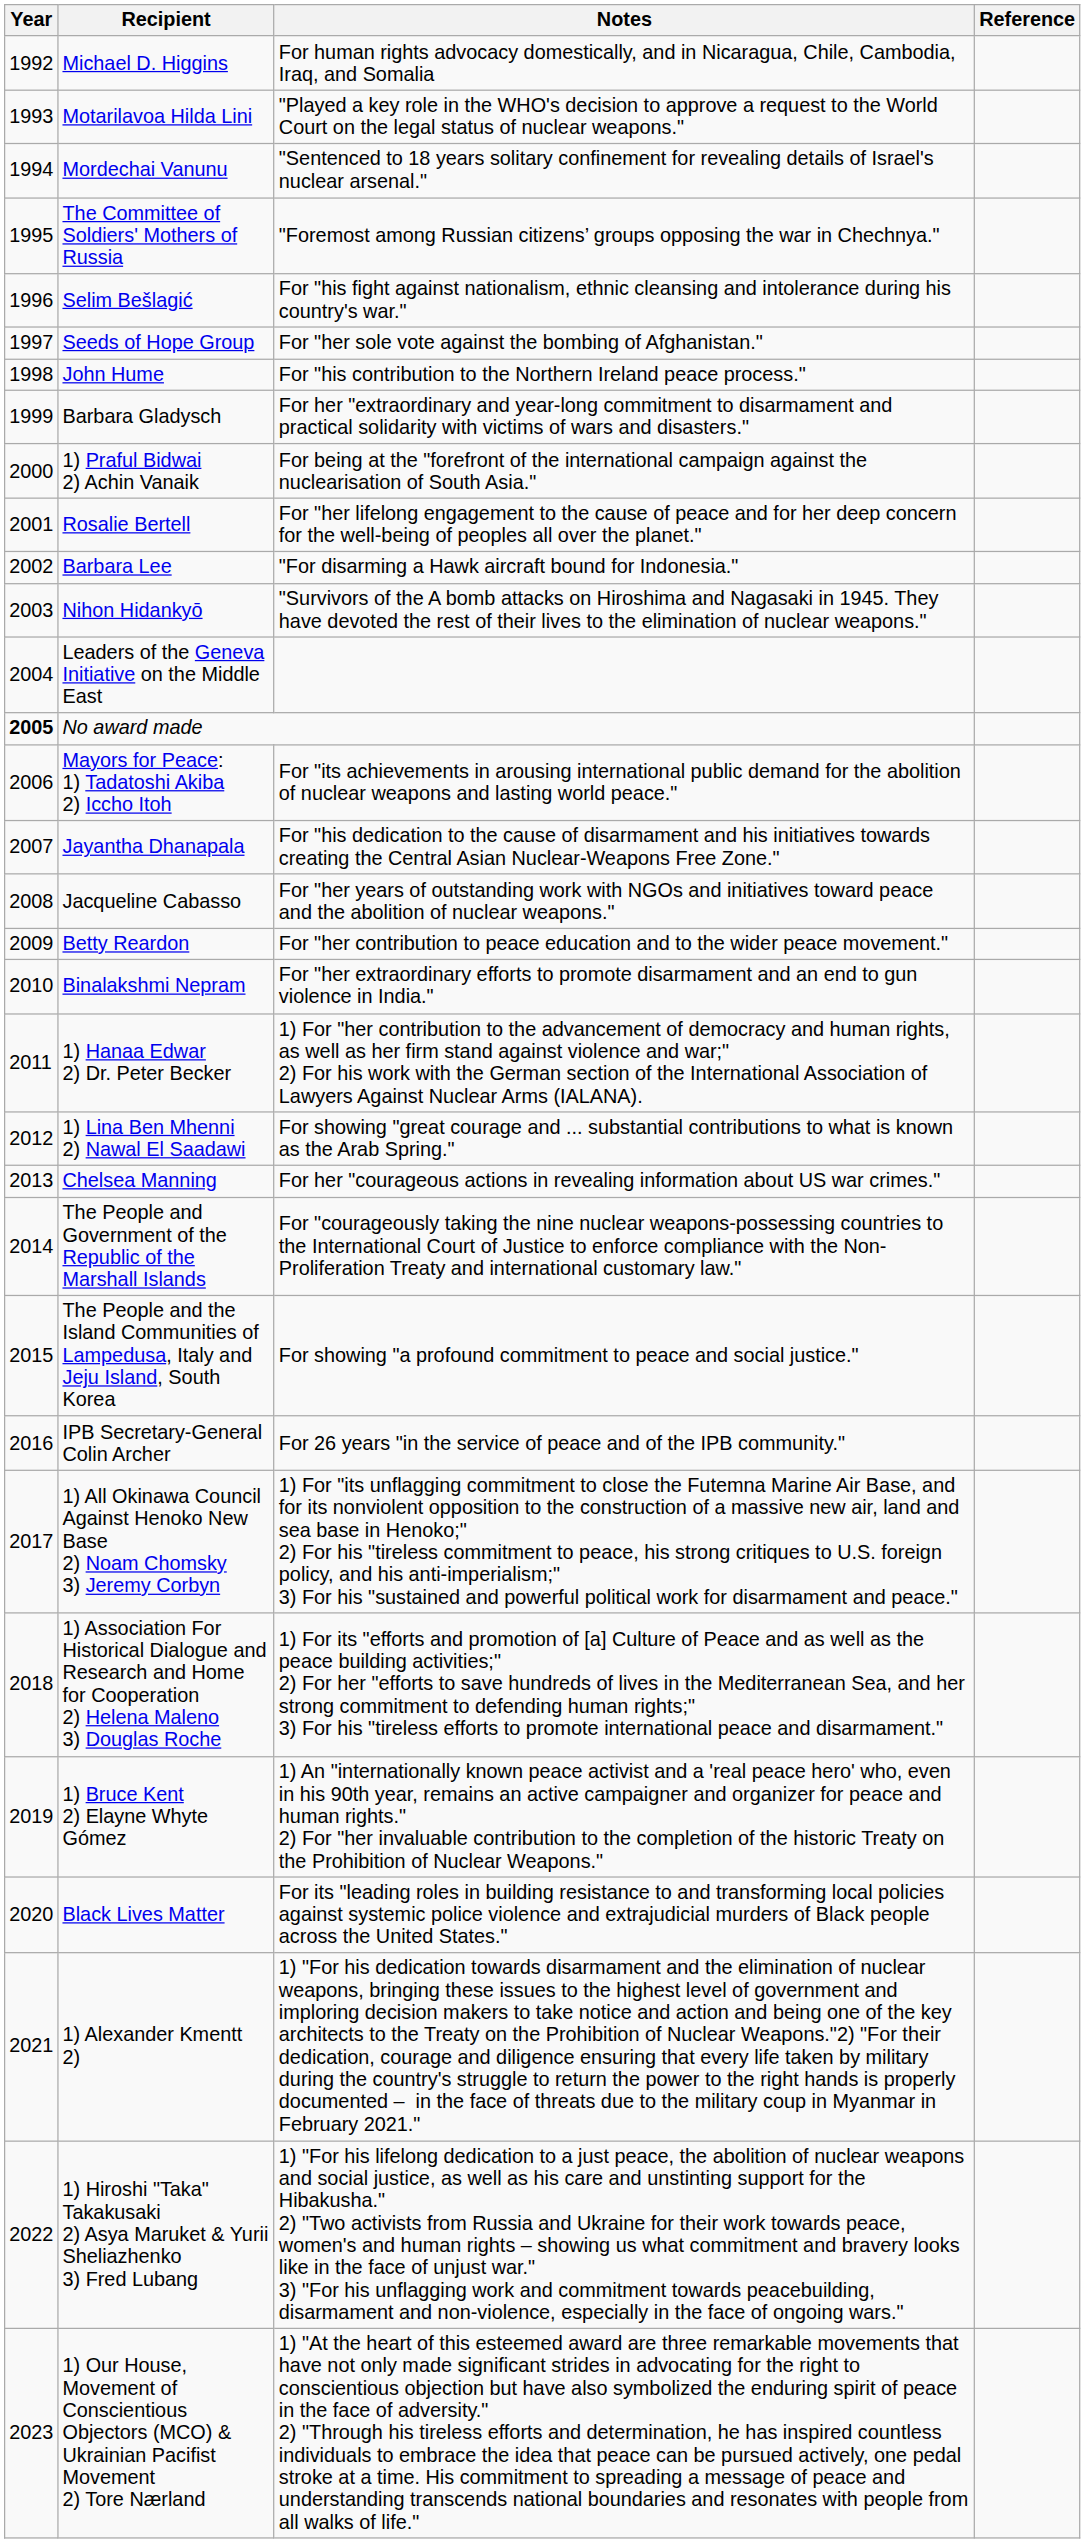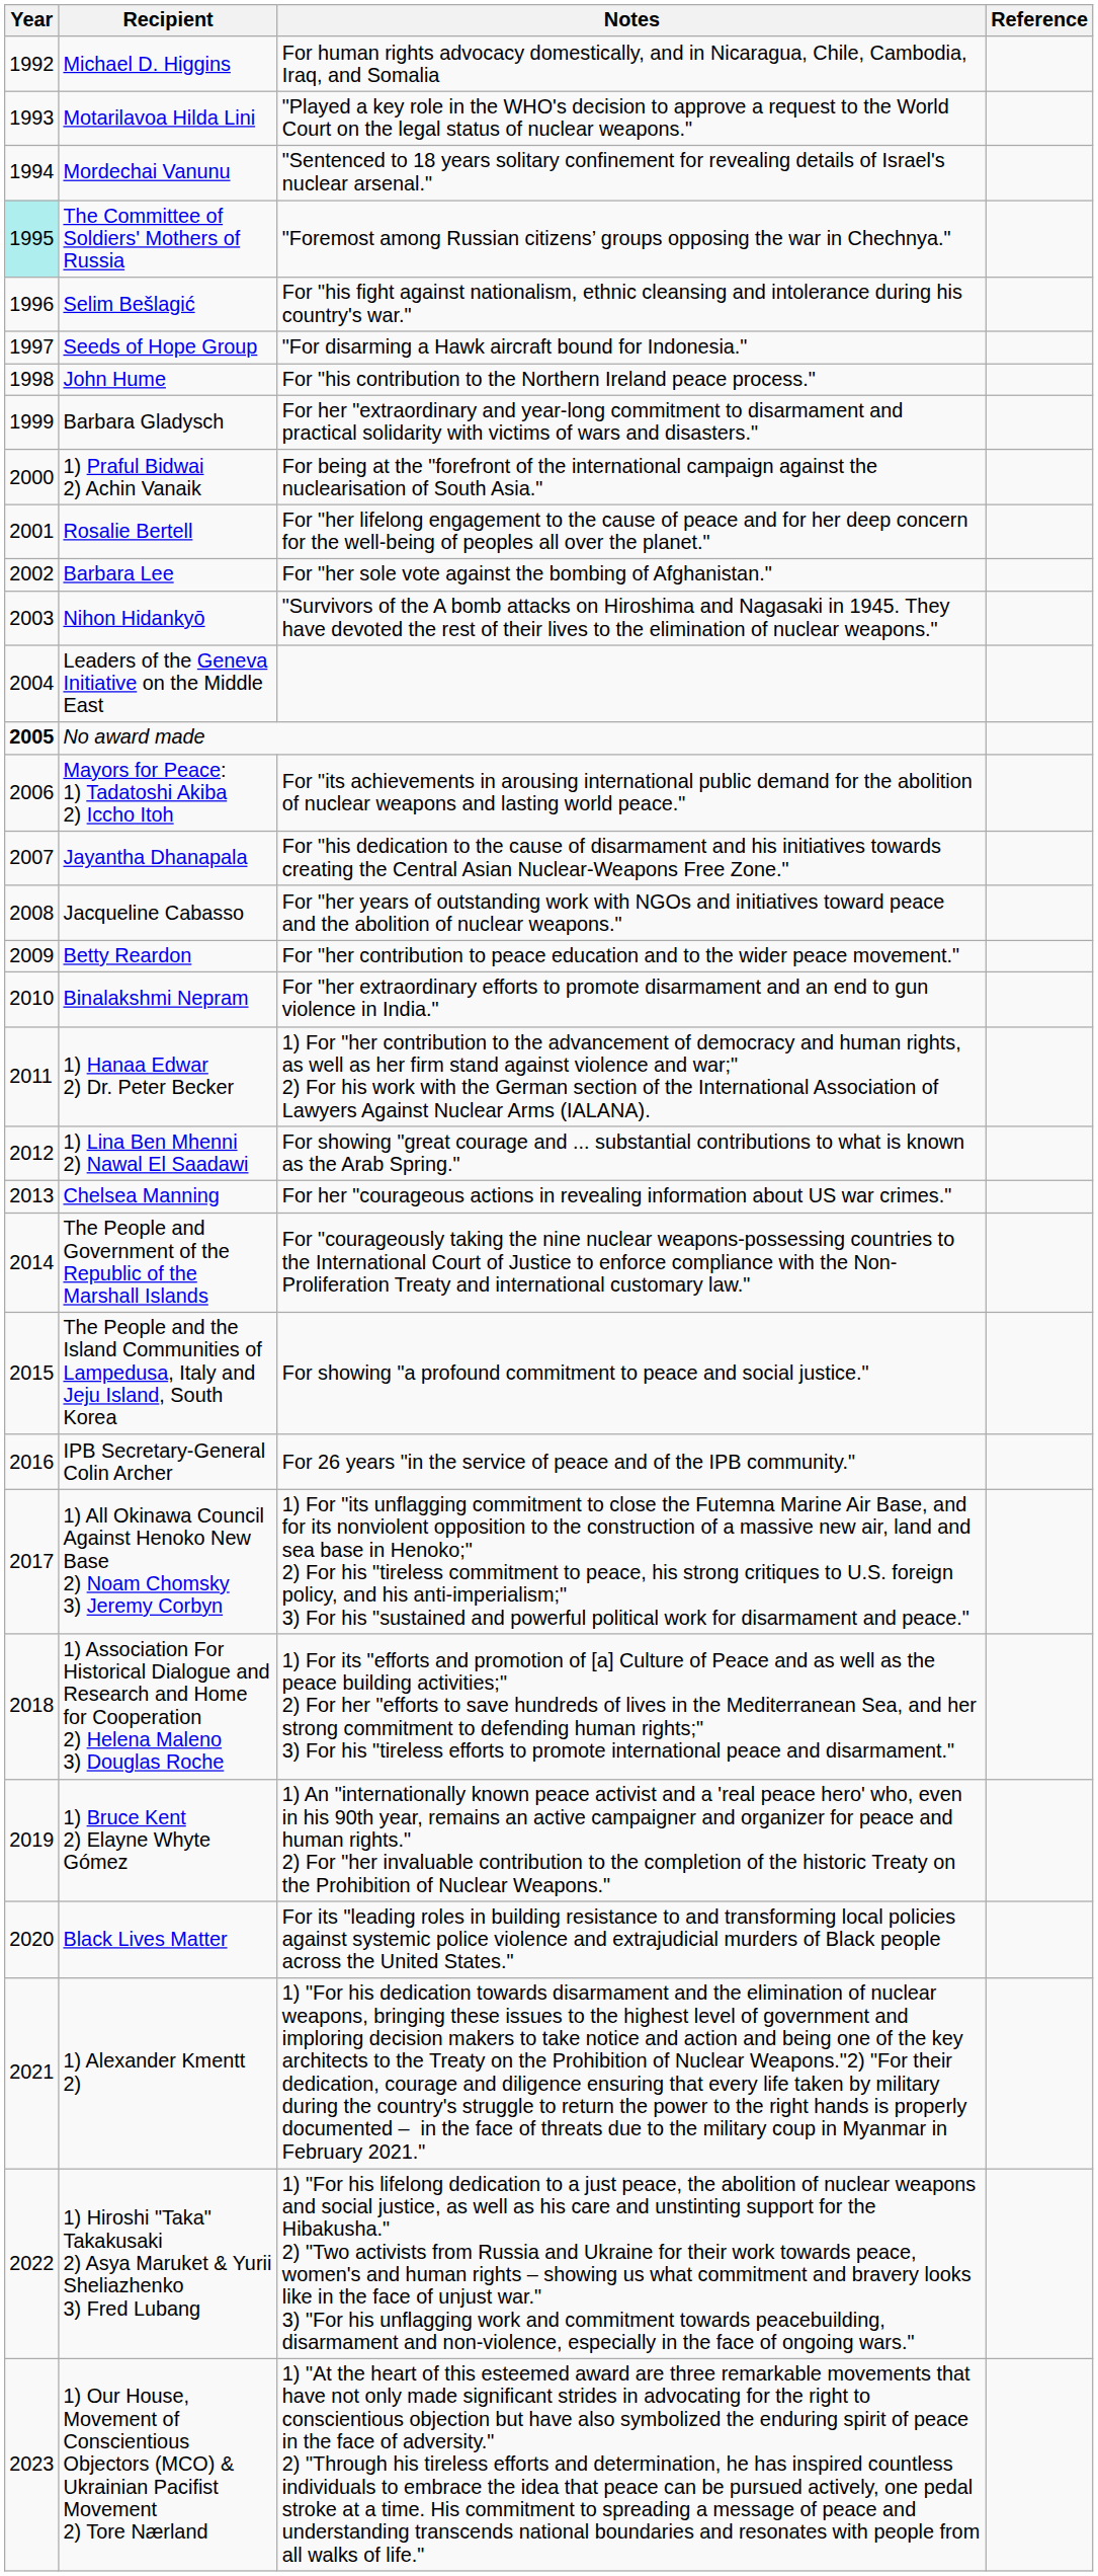The Committee of Soldiers' Mothers of Russia | Year: no background -> paleturquoise background
Seeds of Hope Group | Notes: For "her sole vote against the bombing of Afghanistan." -> "For disarming a Hawk aircraft bound for Indonesia."
Barbara Lee | Notes: "For disarming a Hawk aircraft bound for Indonesia." -> For "her sole vote against the bombing of Afghanistan."
